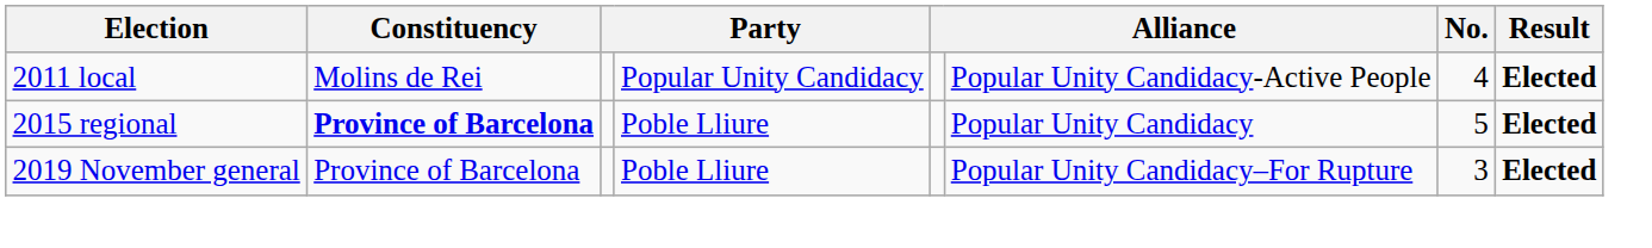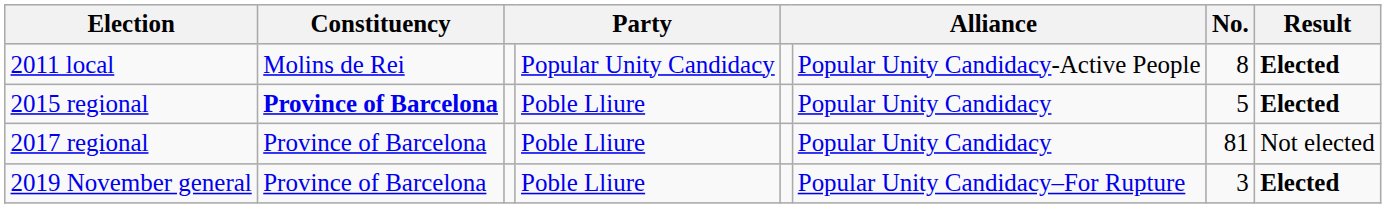2011 local | No.: 4 -> 8
+ row: 2017 regional | Province of Barcelona | Poble Lliure | Popular Unity Candidacy | 81 | Not elected
